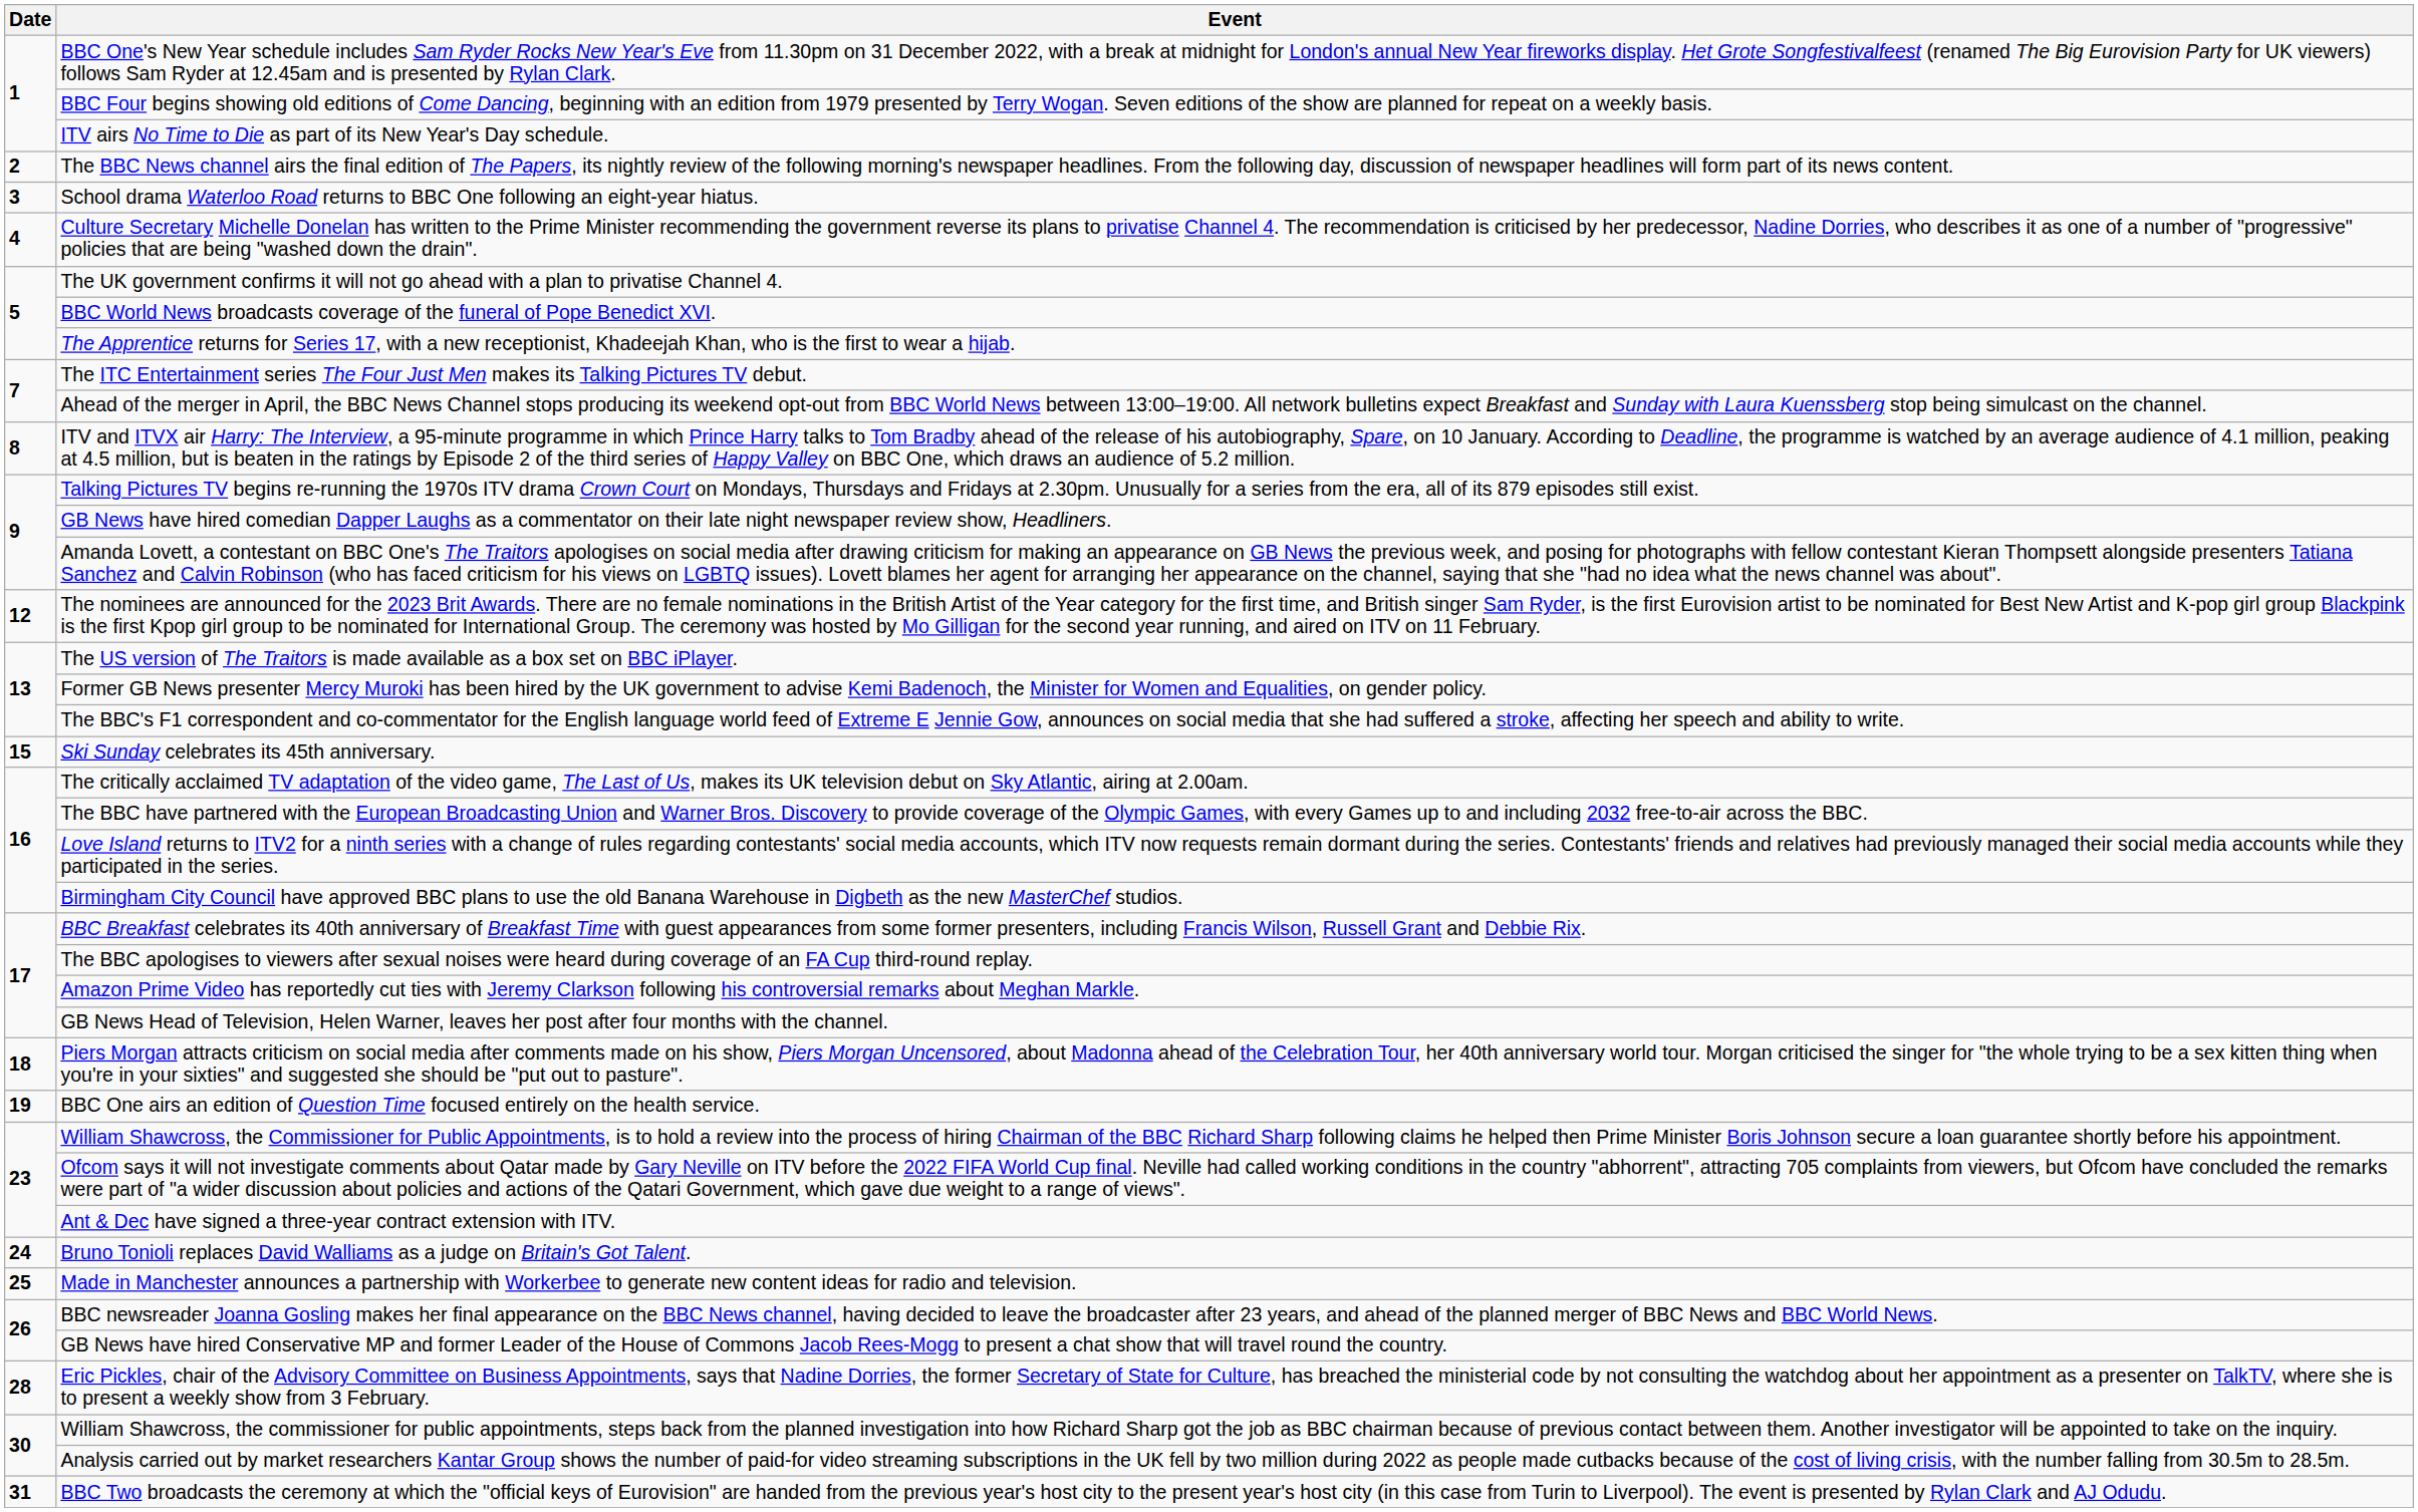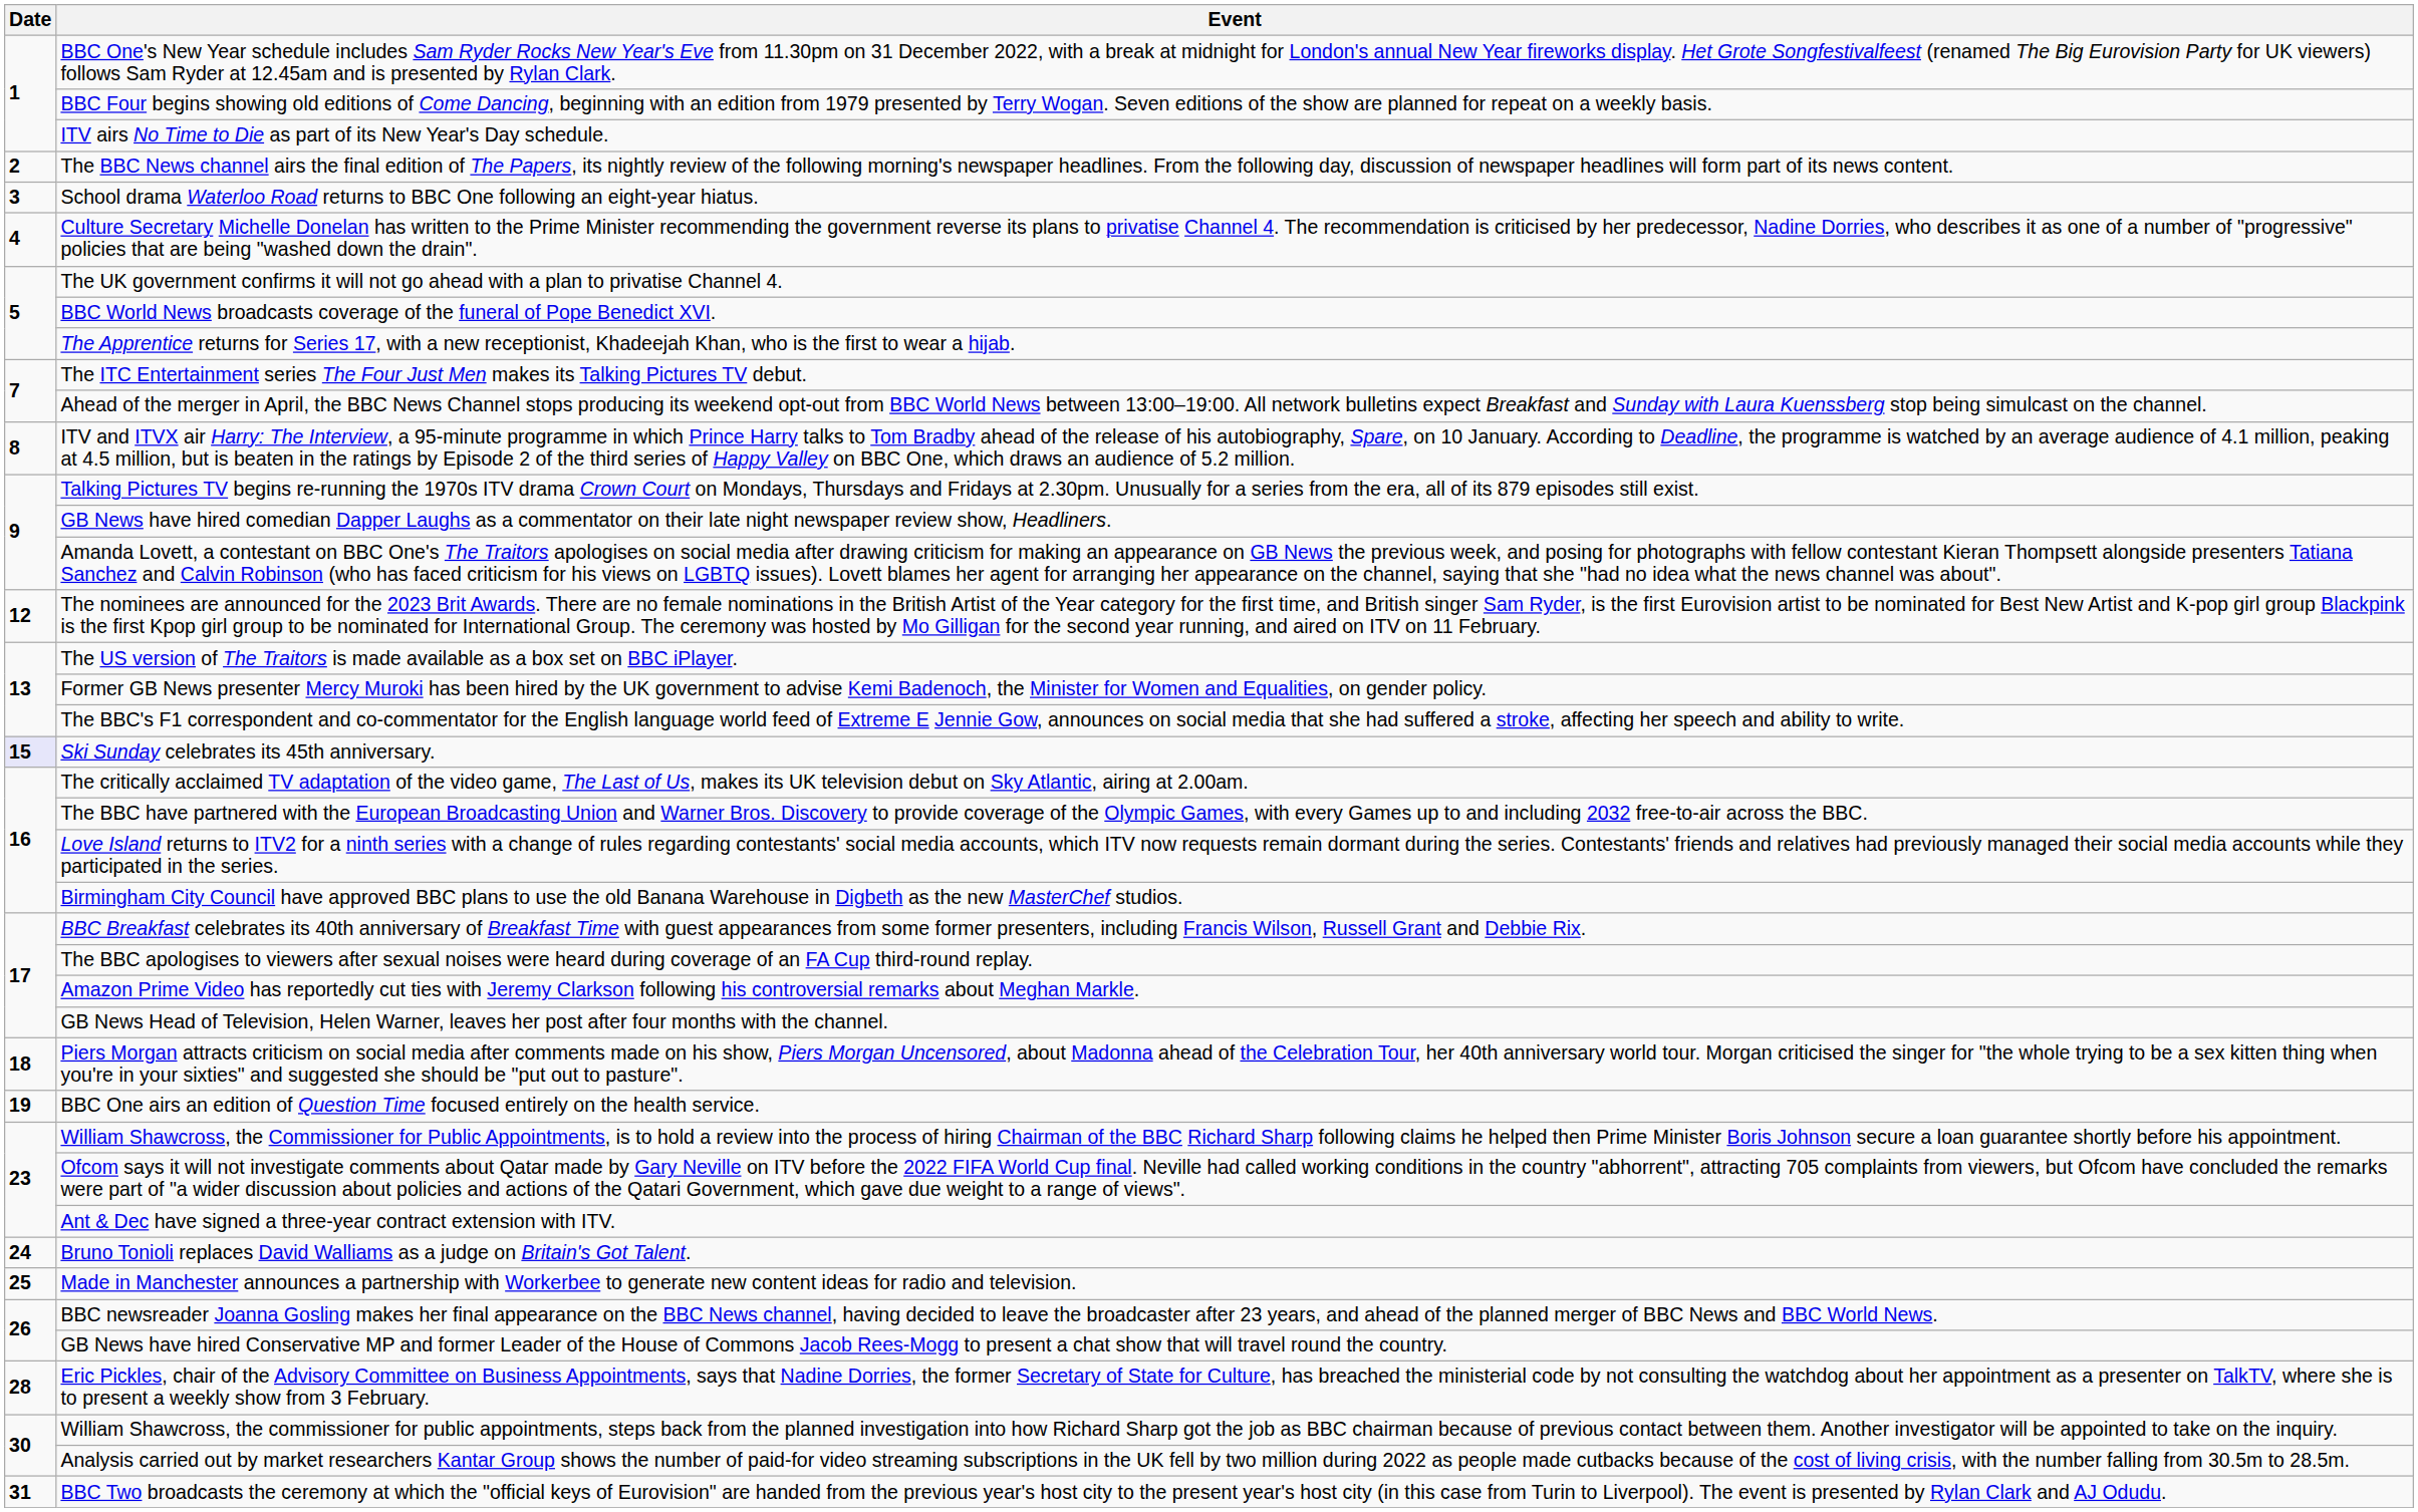Ski Sunday celebrates its 45th anniversary. | Date: no background -> lavender background
